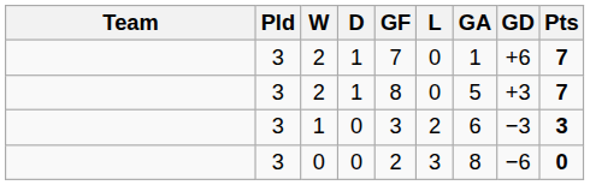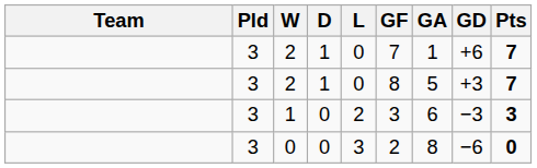columns swapped: L <-> GF
